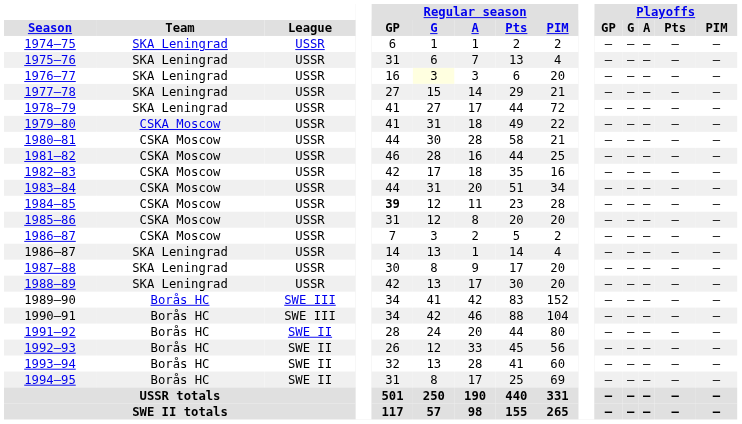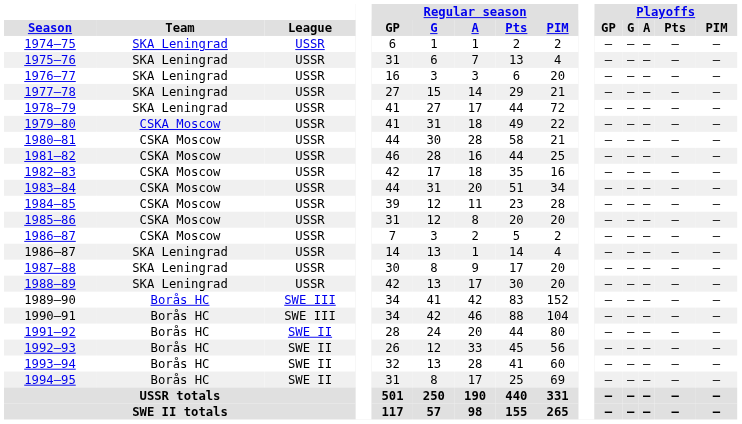1976–77 | Regular season / G: lightyellow background -> no background
1984–85 | Regular season / GP: bold -> normal
